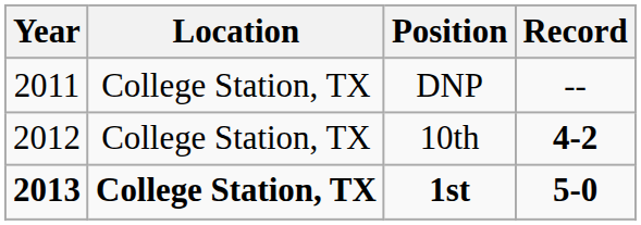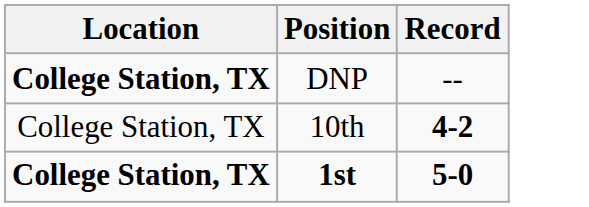- column: Year | 2011 | 2012 | 2013
DNP | Location: normal -> bold
